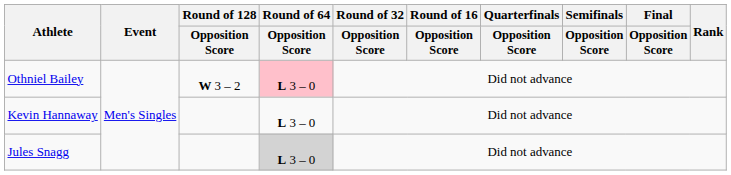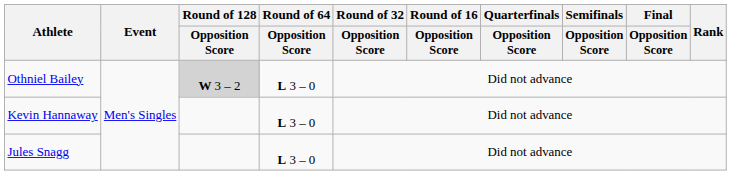Othniel Bailey | Round of 128 / Opposition Score: no background -> lightgrey background
Othniel Bailey | Round of 64 / Opposition Score: pink background -> no background
Jules Snagg | Round of 64 / Opposition Score: lightgrey background -> no background
